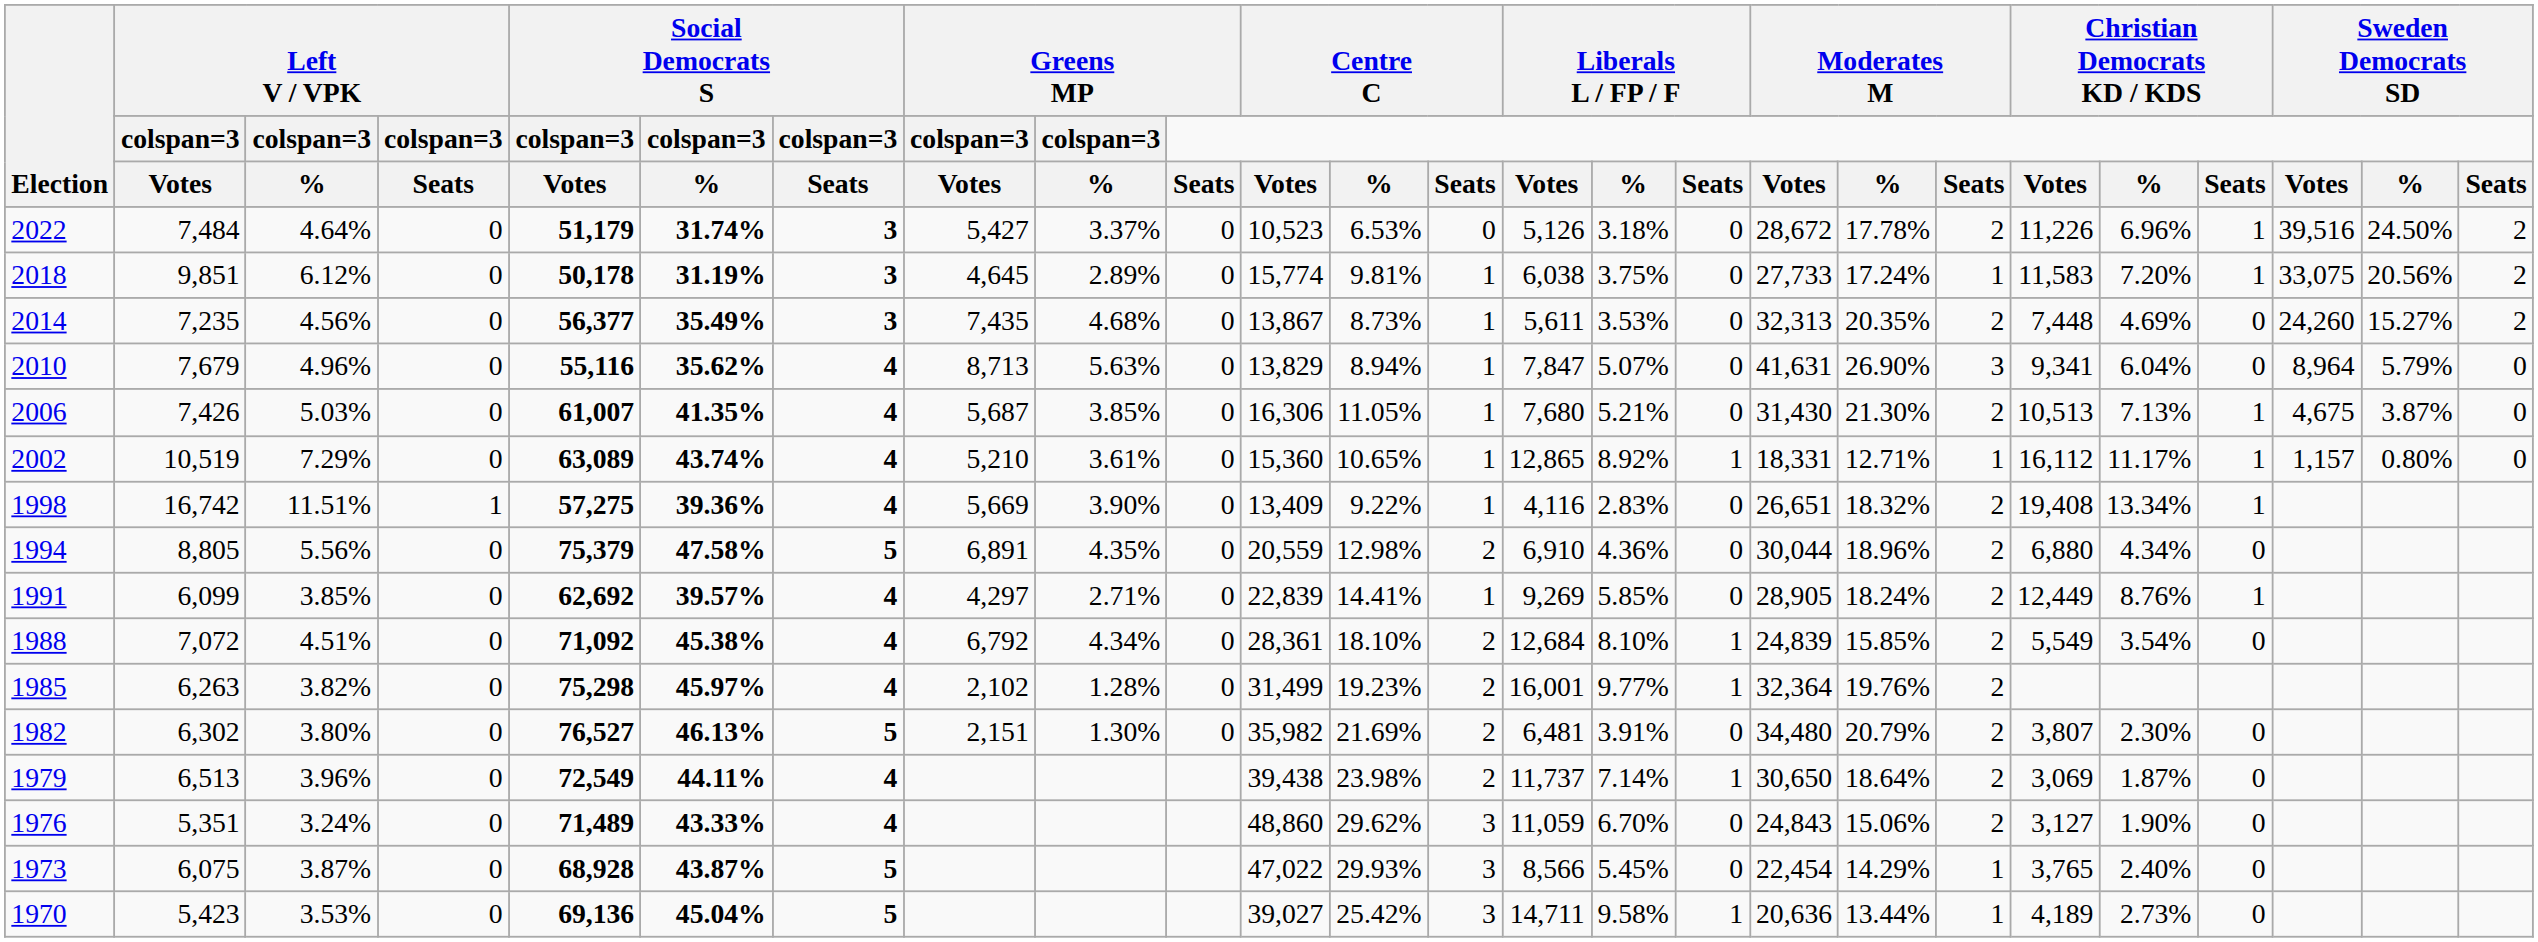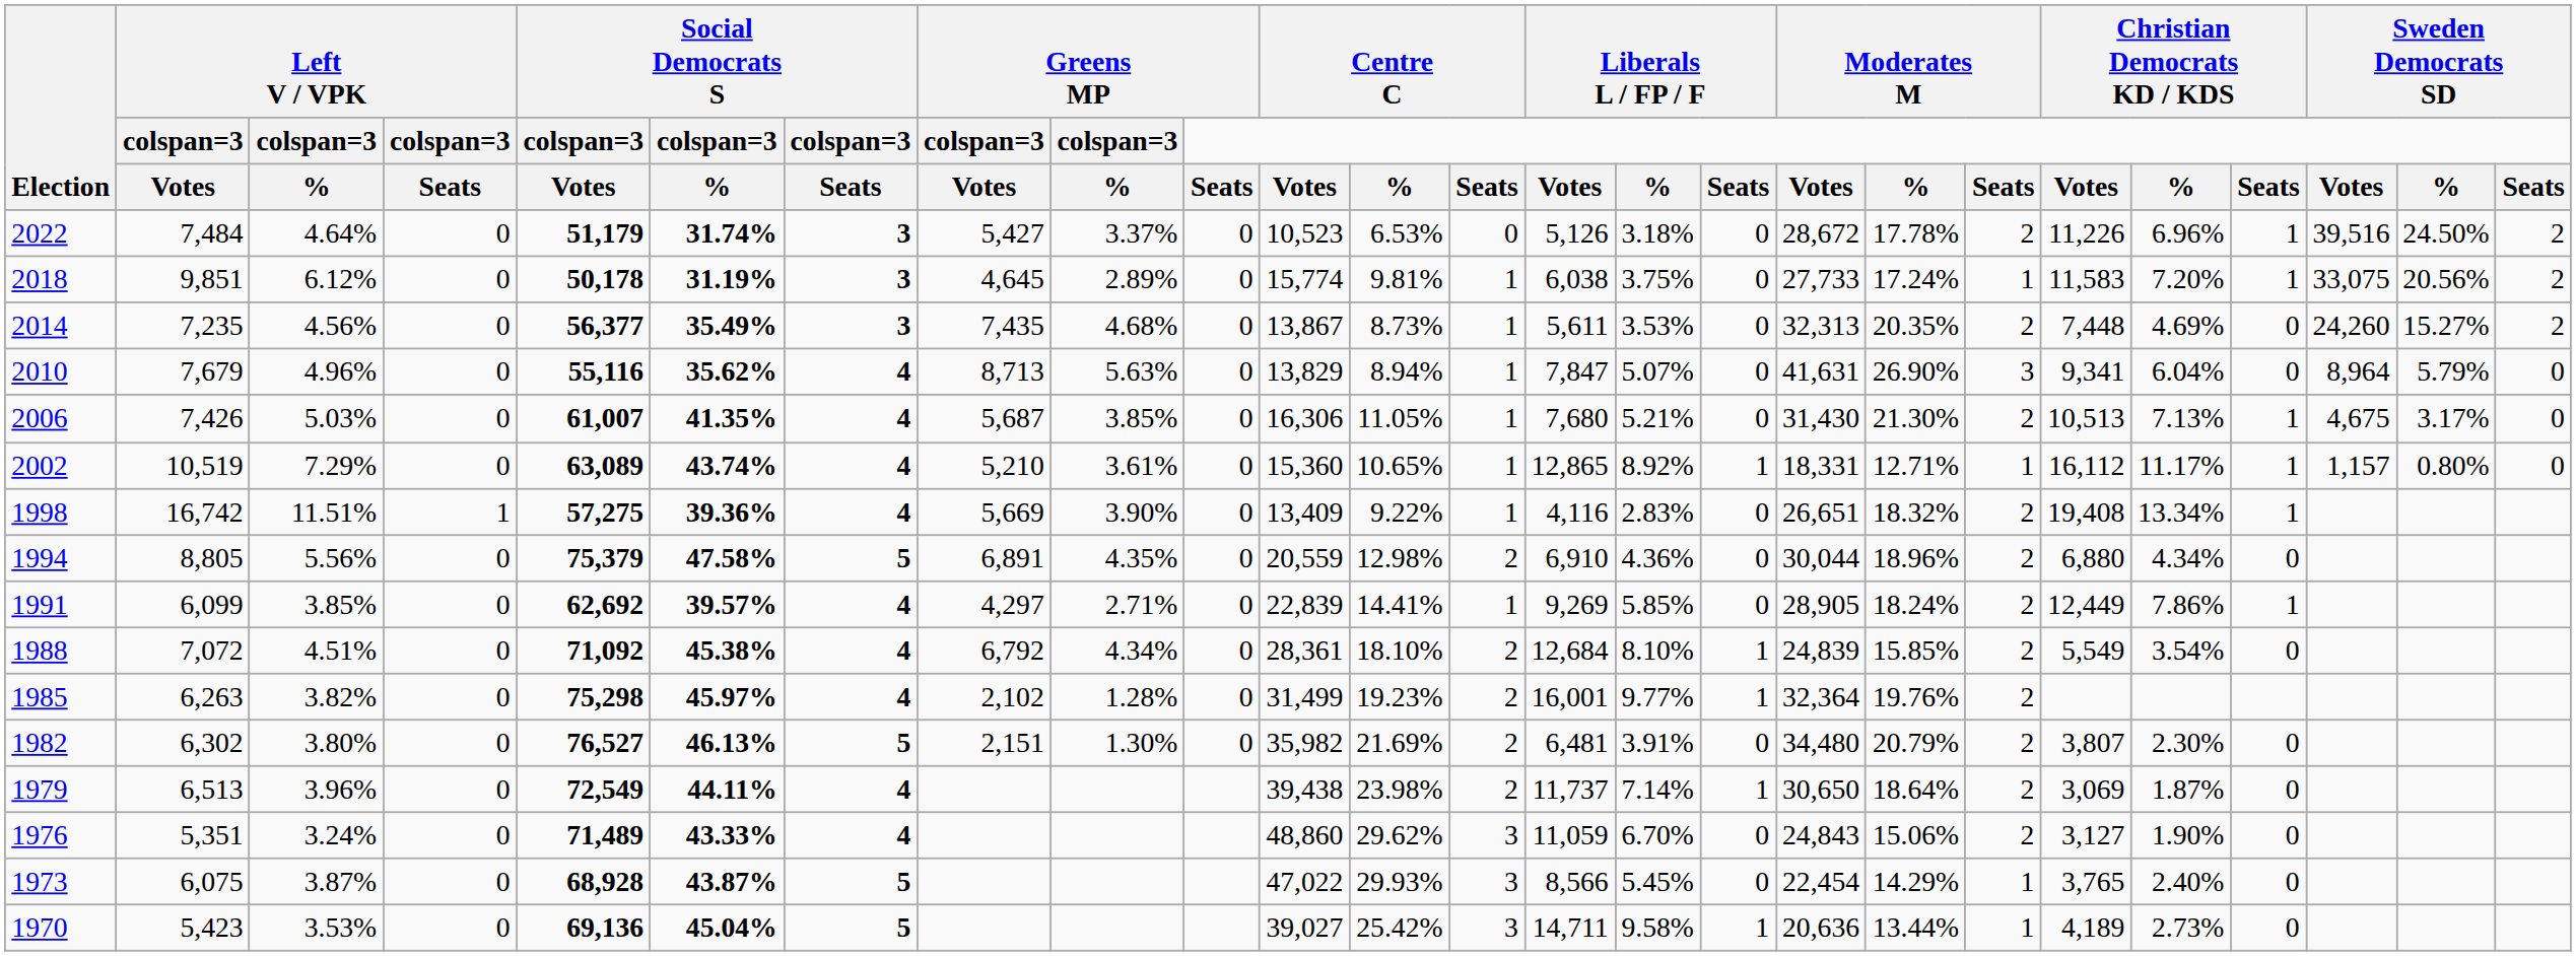2006 | Sweden Democrats SD / %: 3.87% -> 3.17%
1991 | Christian Democrats KD / KDS / %: 8.76% -> 7.86%
